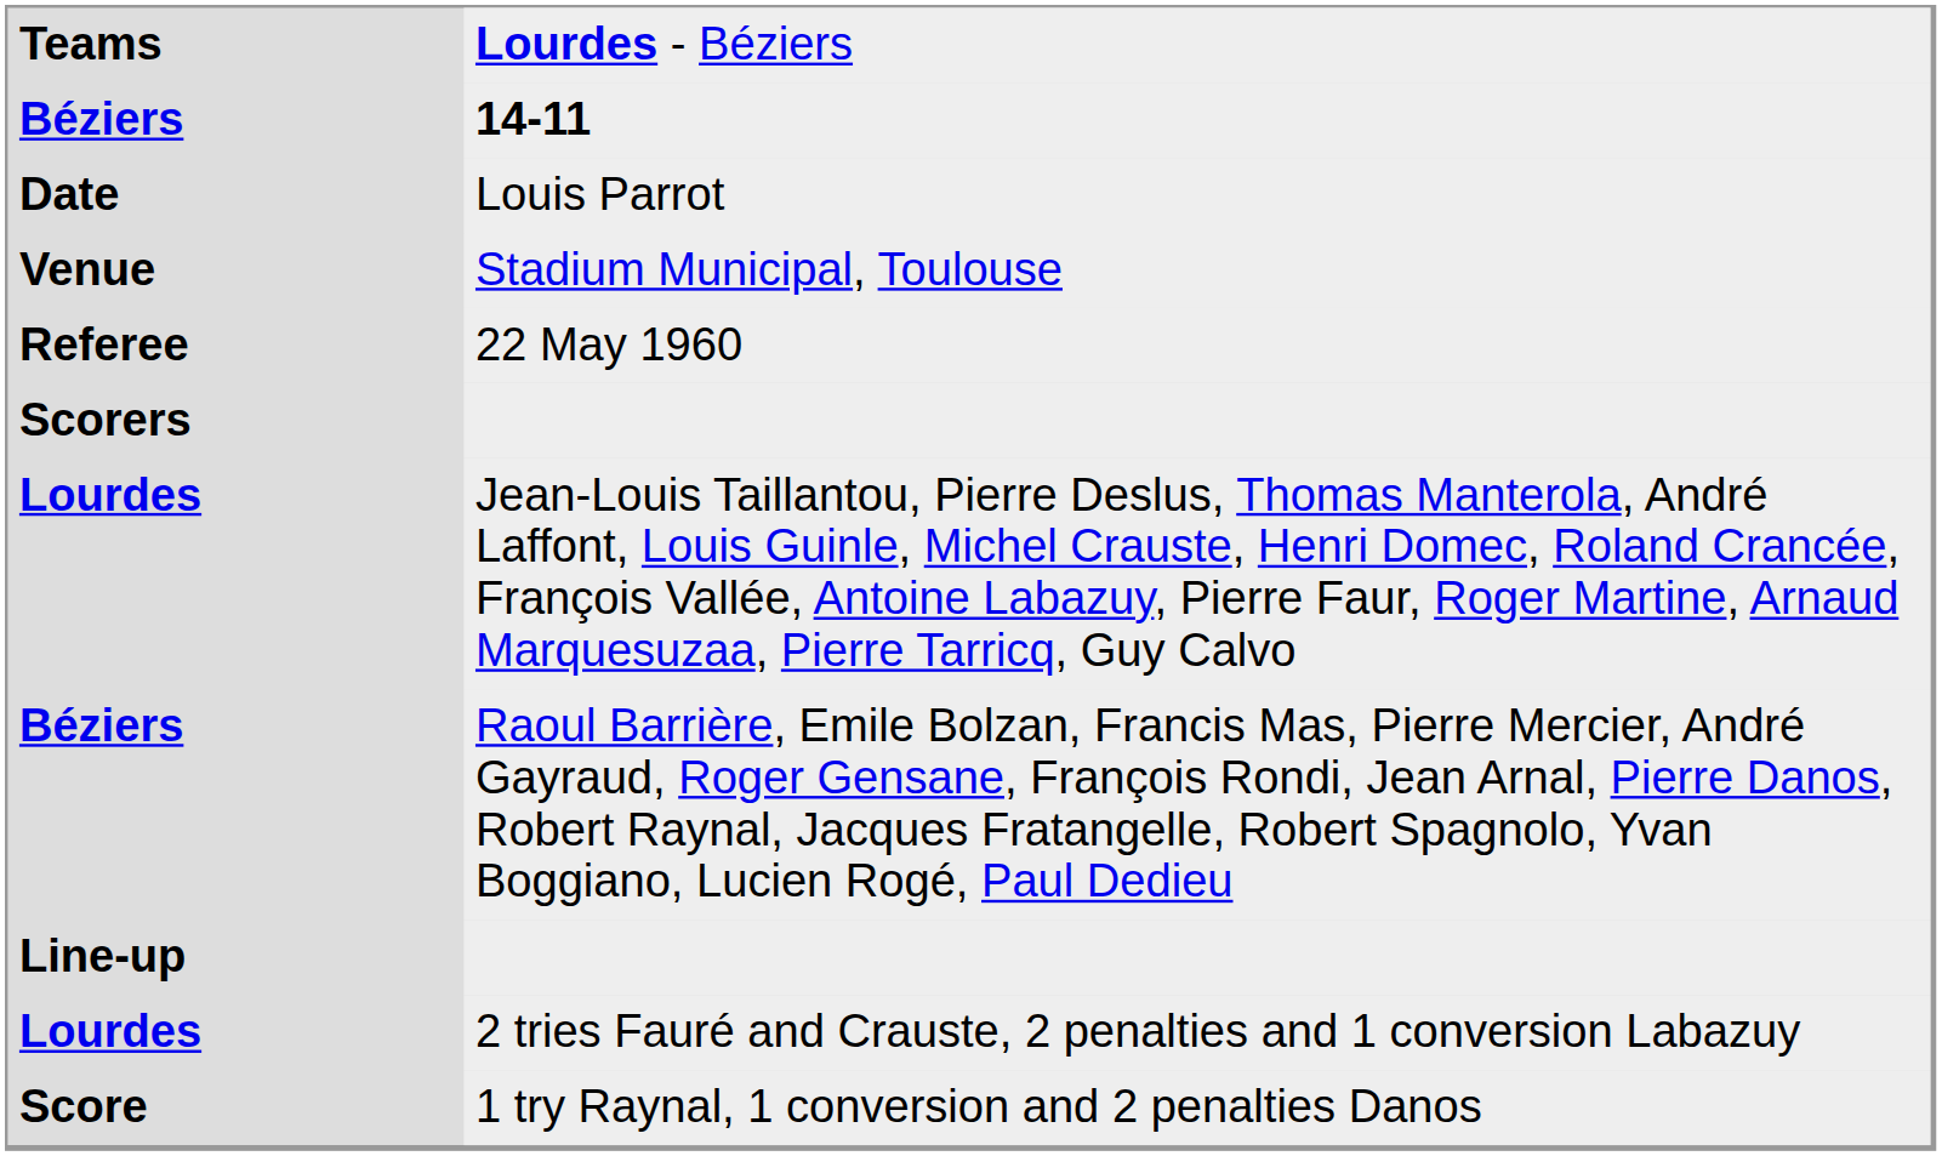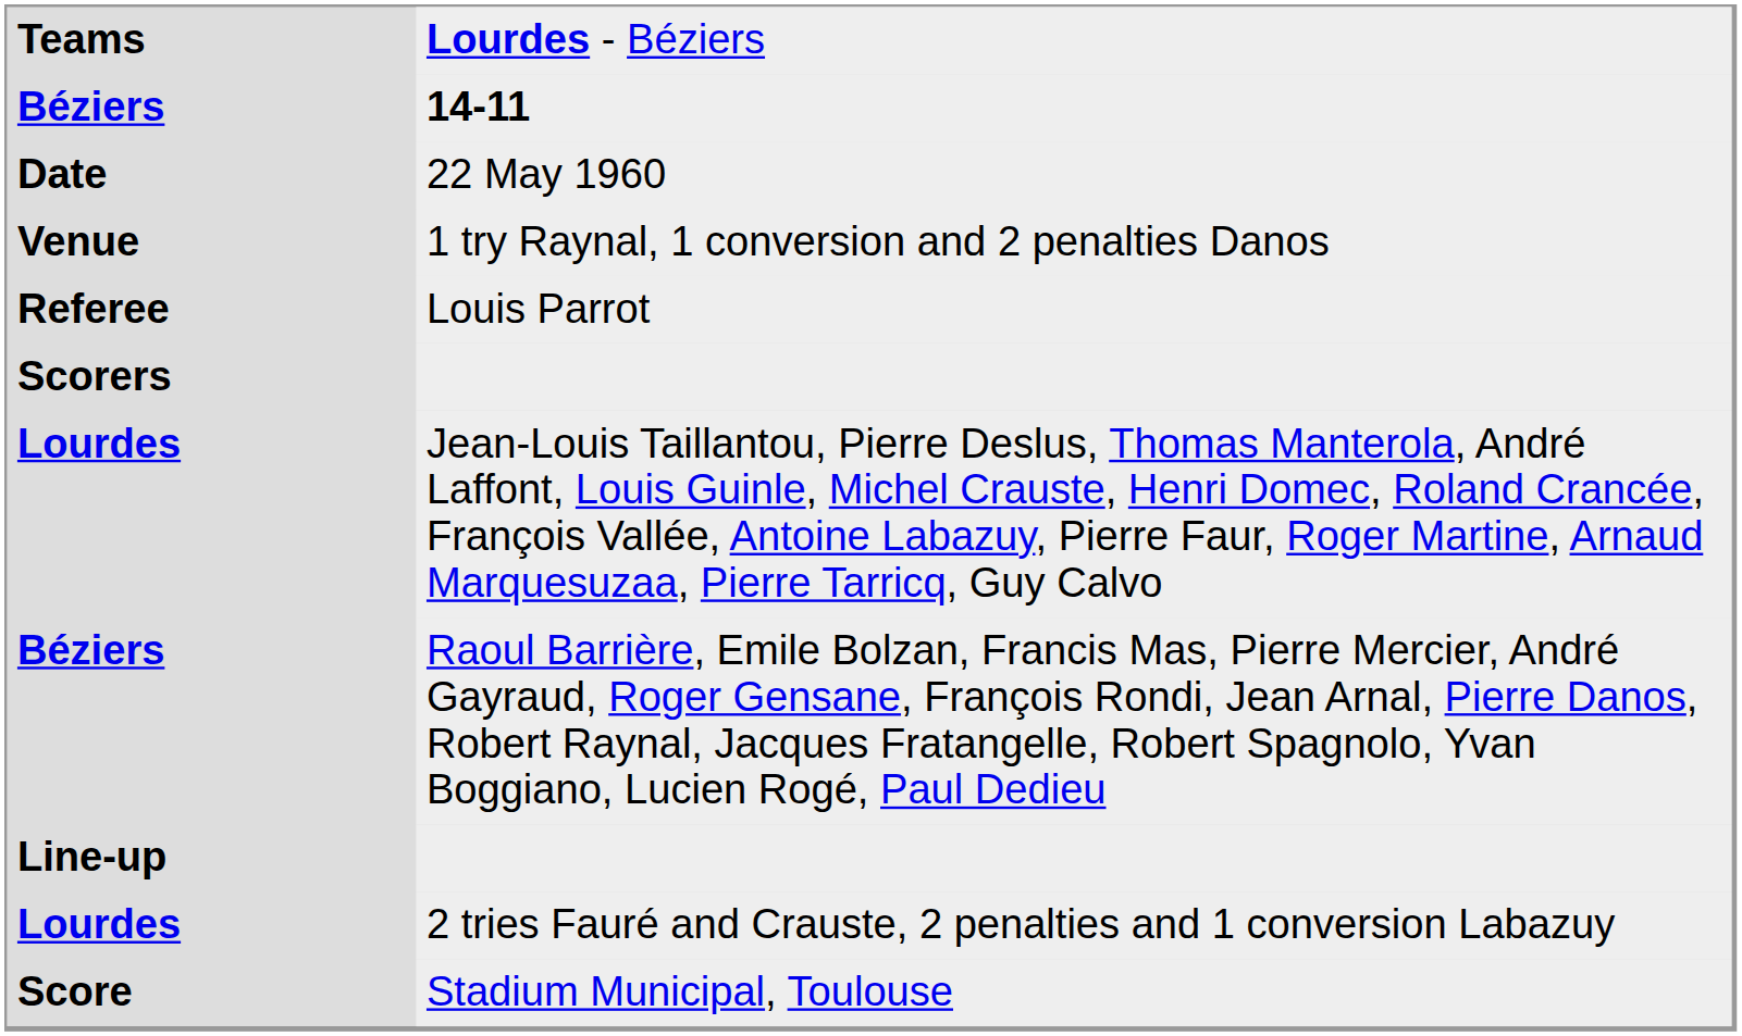row 3 | column 2: Louis Parrot -> 22 May 1960
row 4 | column 2: Stadium Municipal, Toulouse -> 1 try Raynal, 1 conversion and 2 penalties Danos
row 5 | column 2: 22 May 1960 -> Louis Parrot
row 11 | column 2: 1 try Raynal, 1 conversion and 2 penalties Danos -> Stadium Municipal, Toulouse
